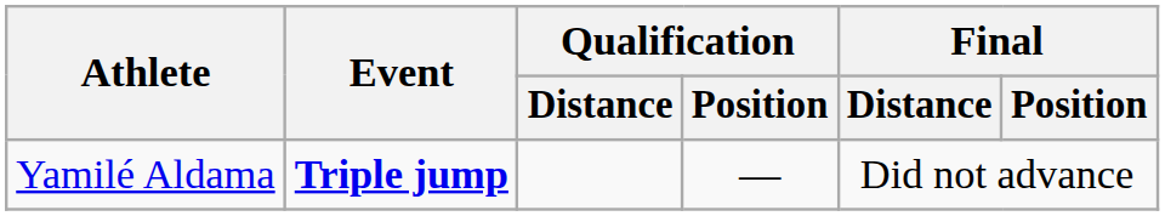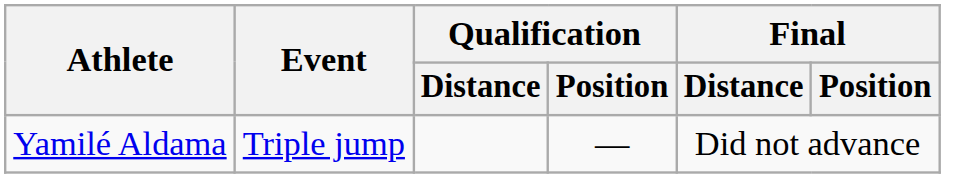Yamilé Aldama | Event: bold -> normal
